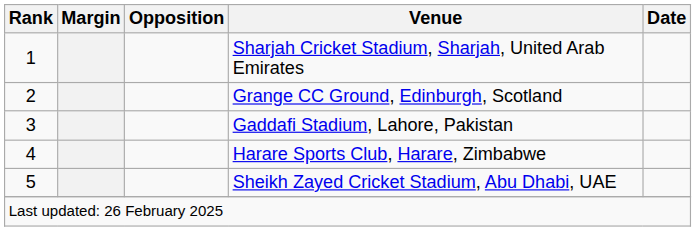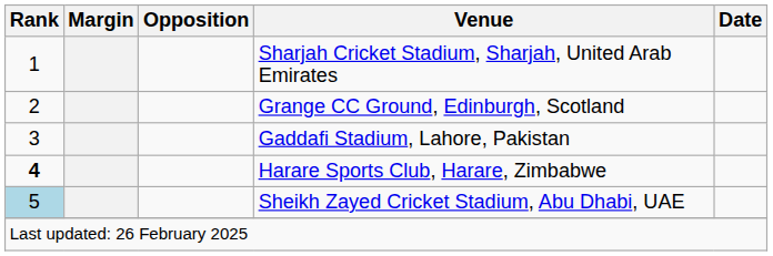Harare Sports Club, Harare, Zimbabwe | Rank: normal -> bold
Sheikh Zayed Cricket Stadium, Abu Dhabi, UAE | Rank: no background -> lightblue background
